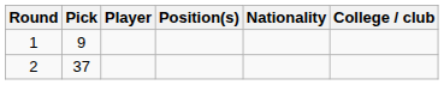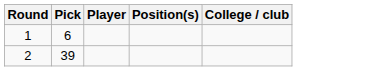- column: Nationality
1 | Pick: 9 -> 6
2 | Pick: 37 -> 39
